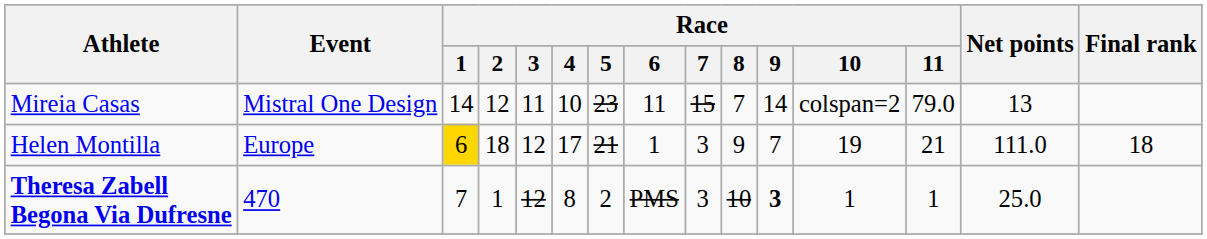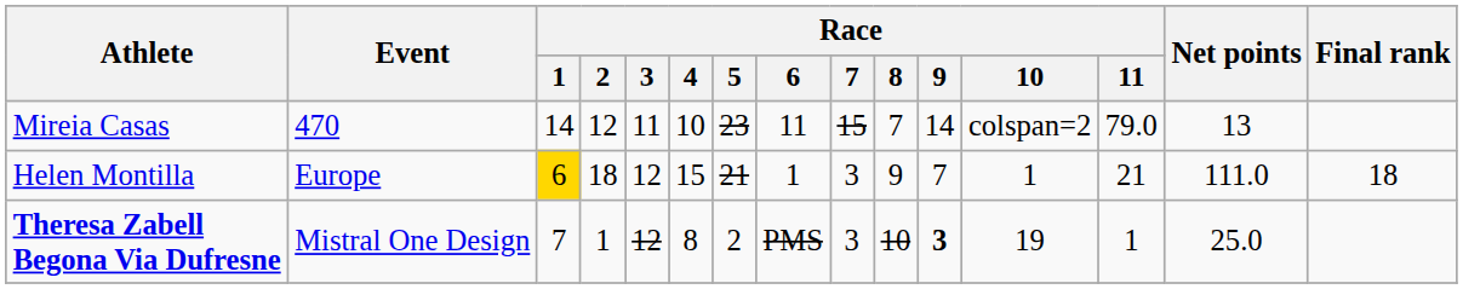Mireia Casas | Event: Mistral One Design -> 470
Helen Montilla | Race / 4: 17 -> 15
Helen Montilla | Race / 10: 19 -> 1
Theresa Zabell Begona Via Dufresne | Event: 470 -> Mistral One Design
Theresa Zabell Begona Via Dufresne | Race / 10: 1 -> 19
